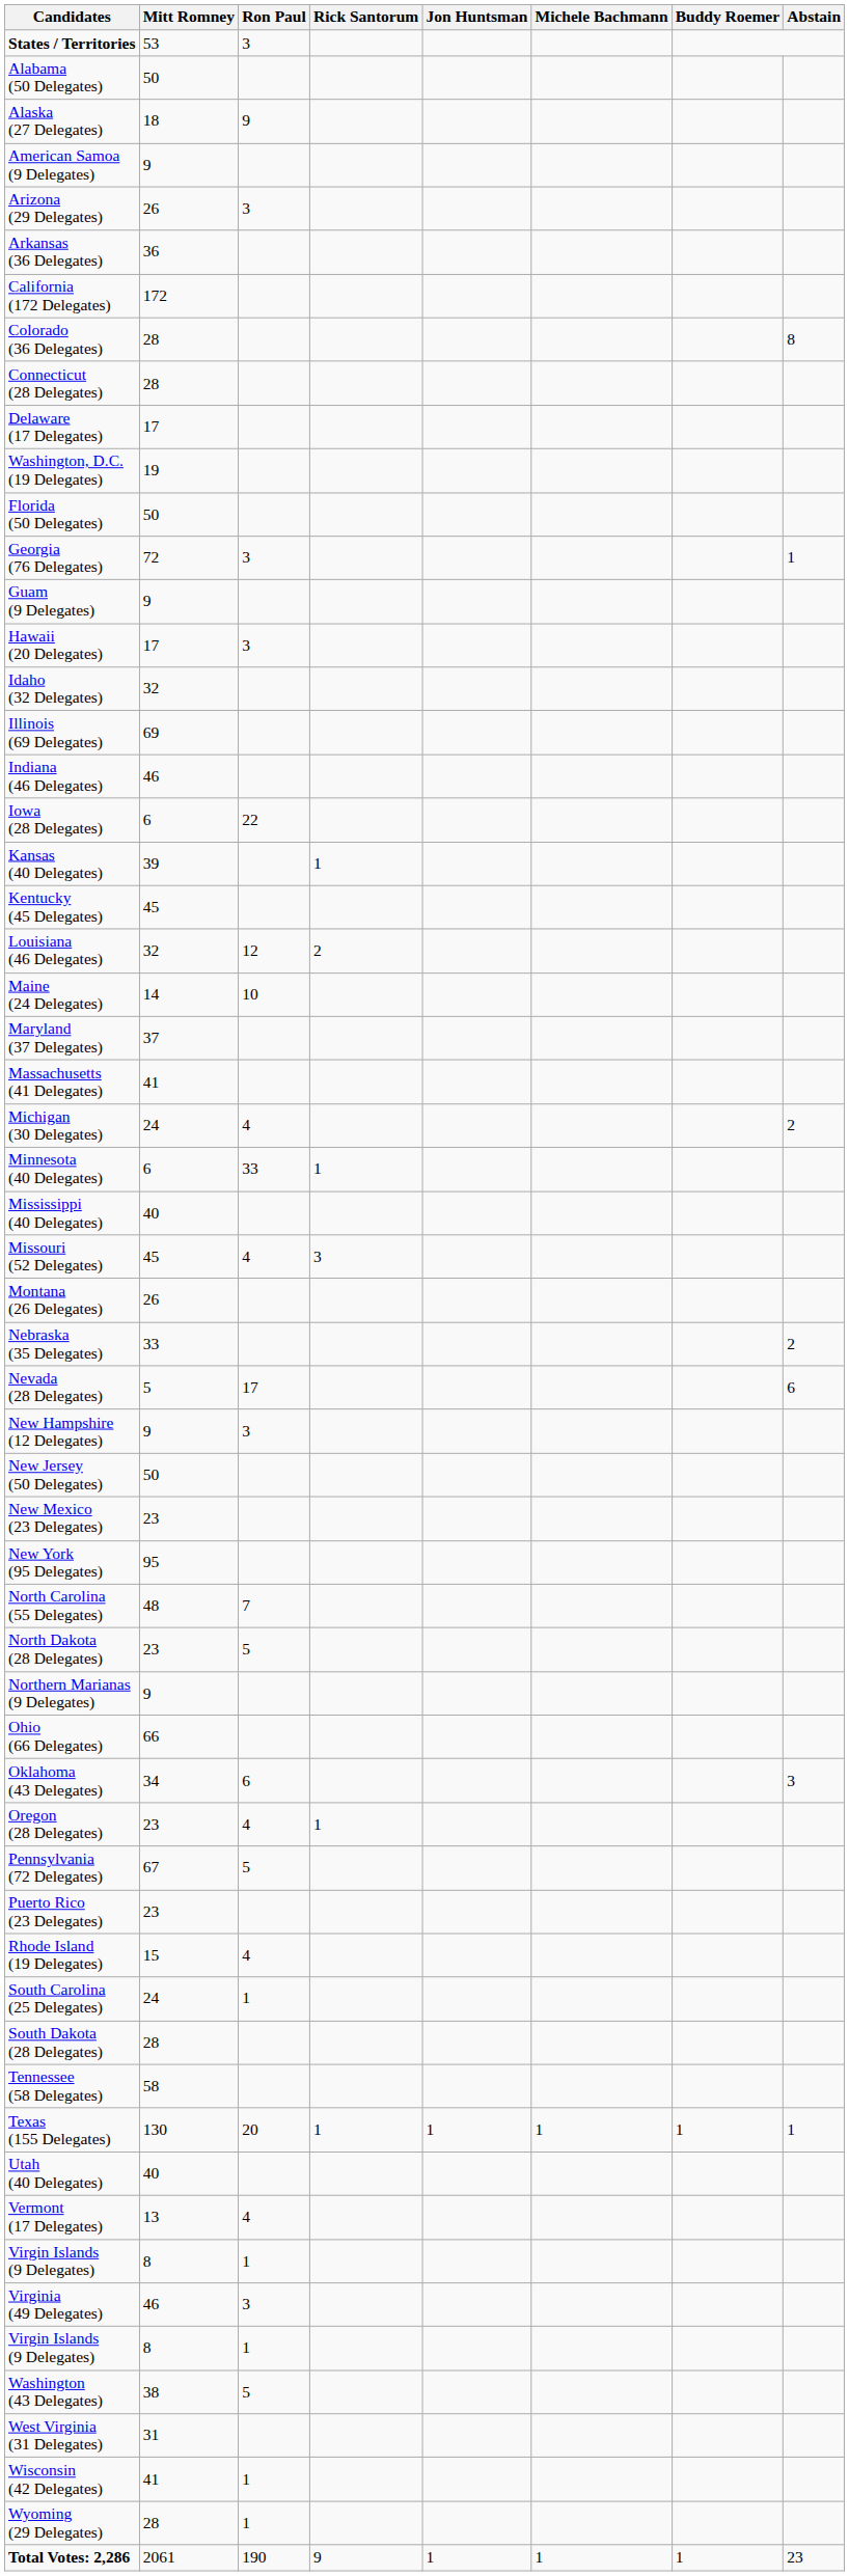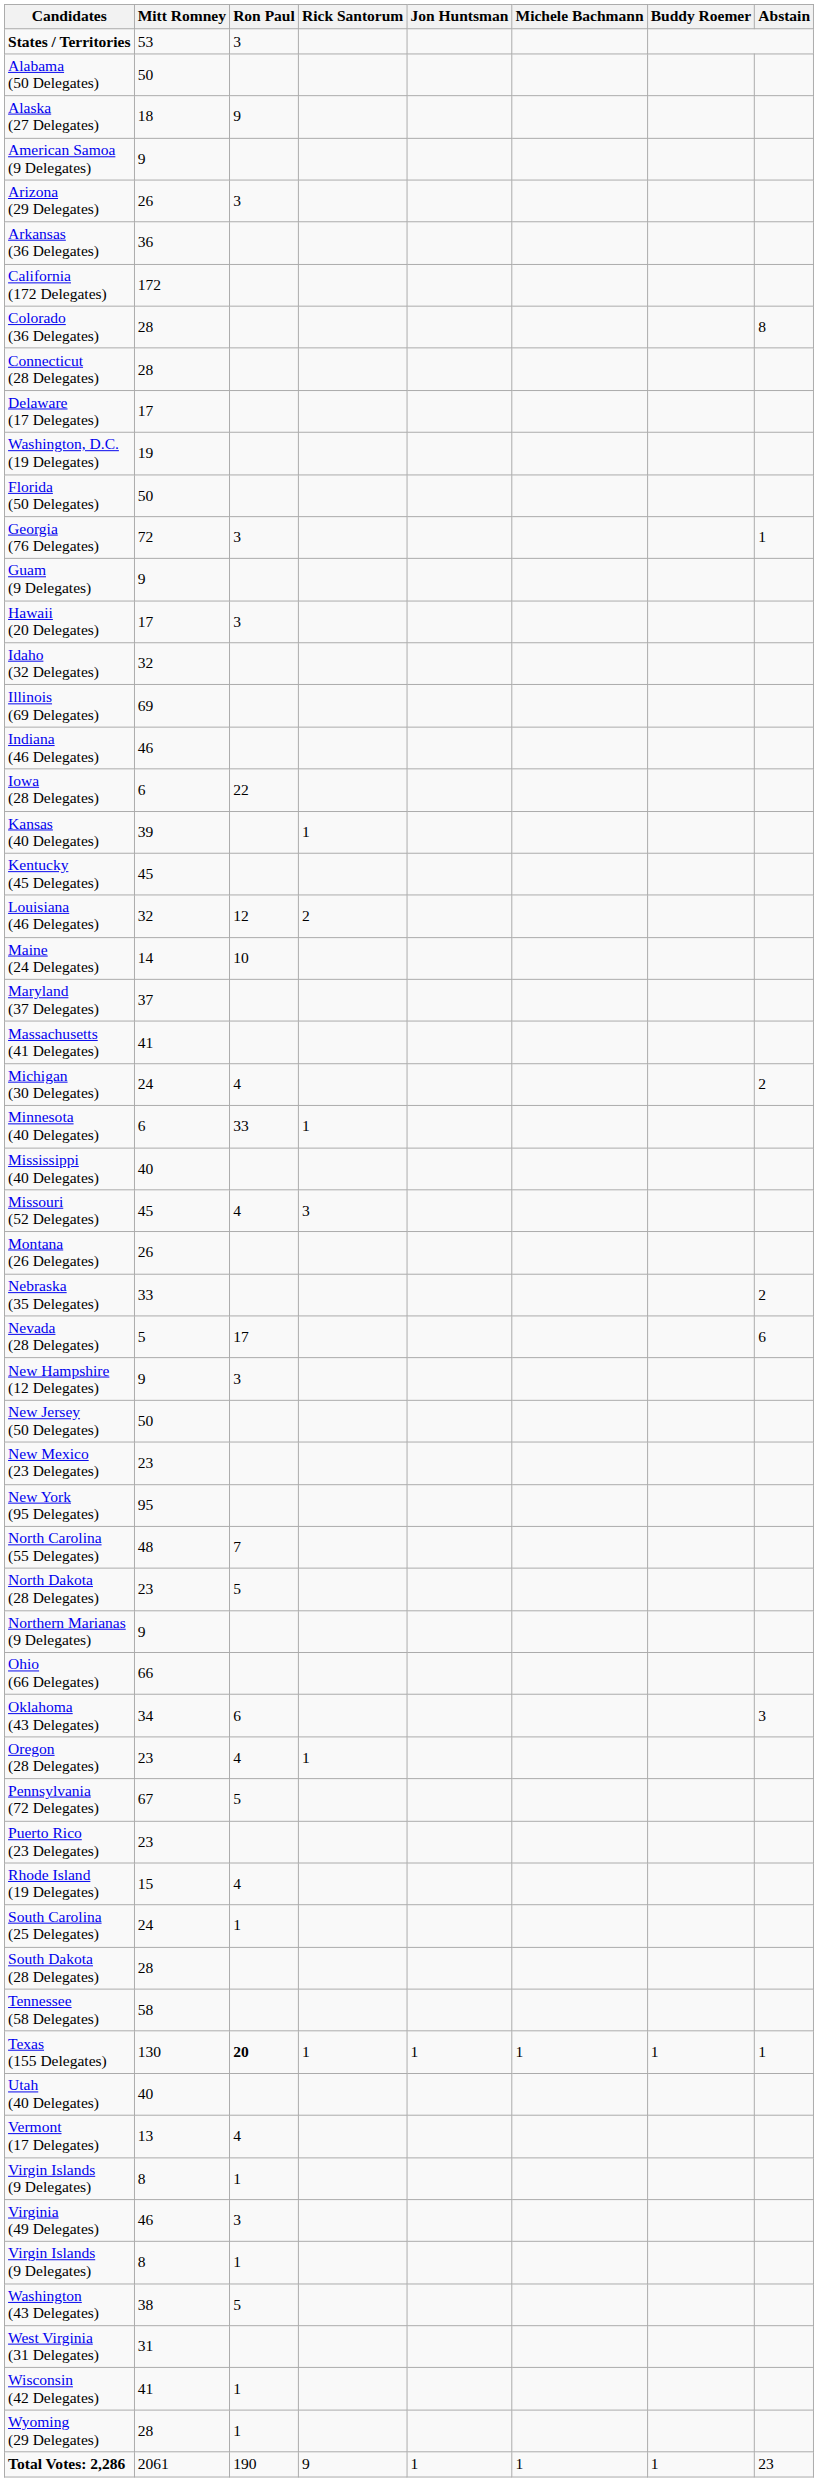Texas (155 Delegates) | Ron Paul: normal -> bold
